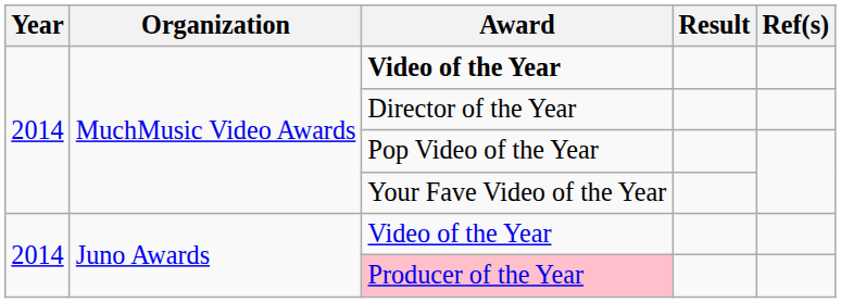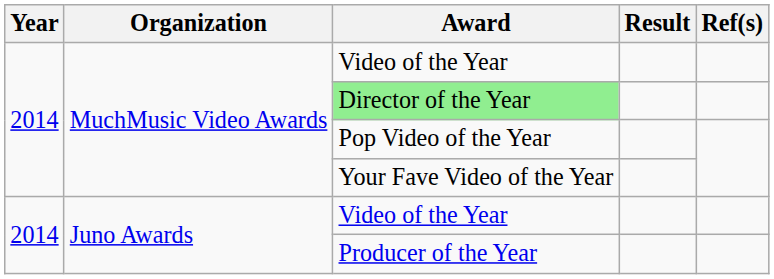MuchMusic Video Awards / Video of the Year | Award: bold -> normal
Director of the Year | Award: no background -> lightgreen background
Producer of the Year | Award: pink background -> no background
